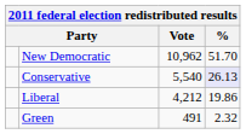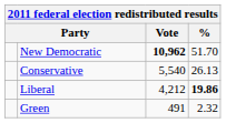New Democratic | Vote: normal -> bold
Conservative | %: lavender background -> no background
Liberal | %: normal -> bold
